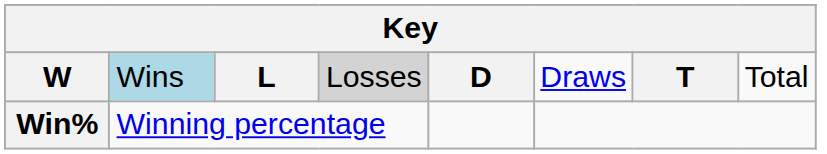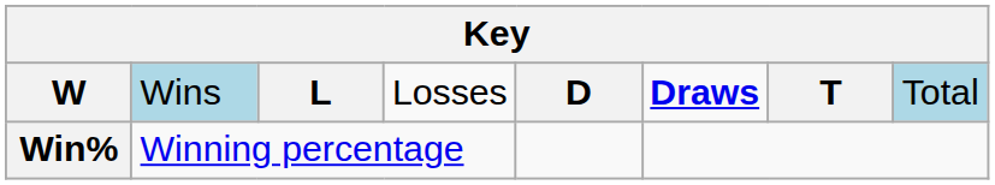W | column 4: lightgrey background -> no background
W | column 6: normal -> bold
W | column 8: no background -> lightblue background
